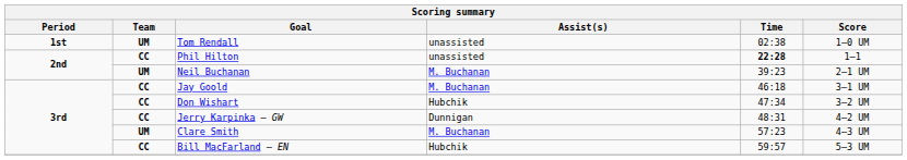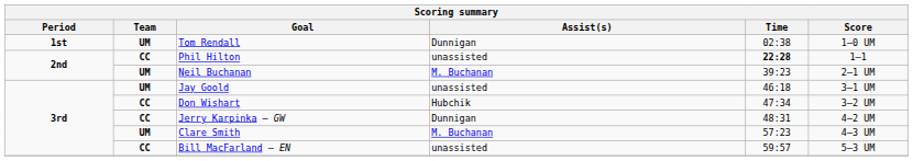Tom Rendall | Assist(s): unassisted -> Dunnigan
Jay Goold | Team: CC -> UM
Jay Goold | Assist(s): M. Buchanan -> unassisted
Bill MacFarland – EN | Assist(s): Hubchik -> unassisted
